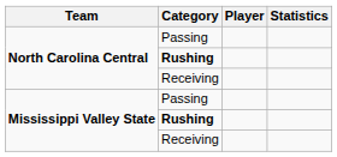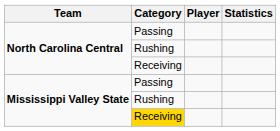North Carolina Central / Rushing | Category: bold -> normal
Mississippi Valley State / Rushing | Category: bold -> normal
Mississippi Valley State / Receiving | Category: no background -> gold background
